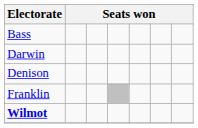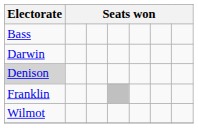Denison | Electorate: no background -> lightgrey background
Wilmot | Electorate: bold -> normal
